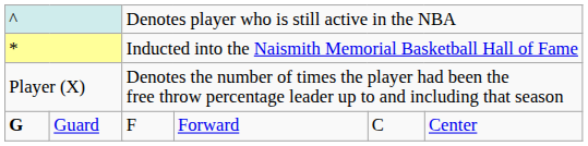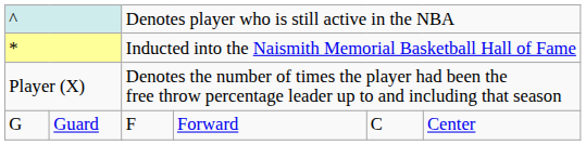Guard | column 1: bold -> normal
